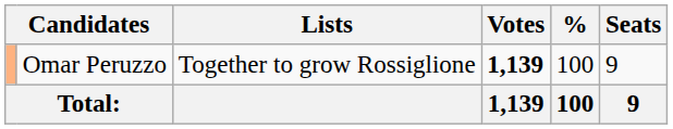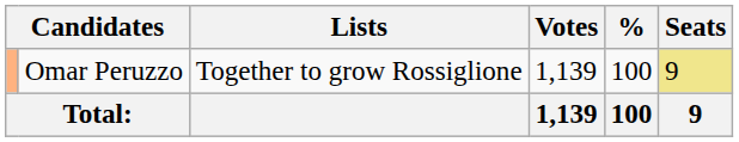Omar Peruzzo | Votes: bold -> normal
Omar Peruzzo | Seats: no background -> khaki background
